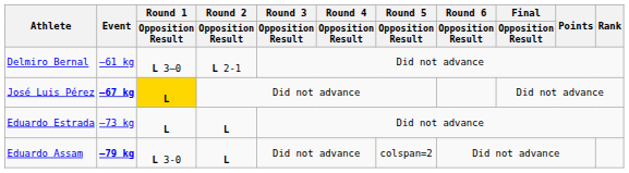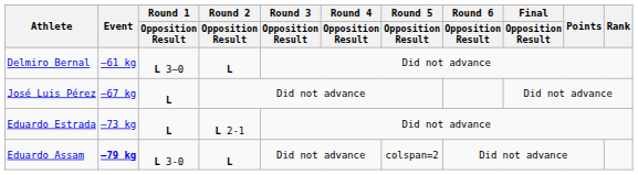Delmiro Bernal | Round 2 / Opposition Result: L 2-1 -> L
José Luis Pérez | Event: bold -> normal
José Luis Pérez | Round 1 / Opposition Result: gold background -> no background
Eduardo Estrada | Round 2 / Opposition Result: L -> L 2-1
